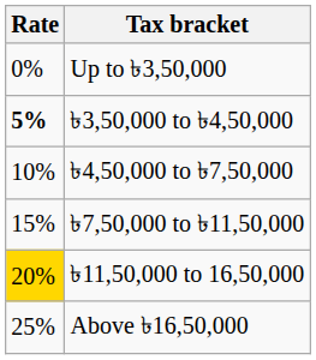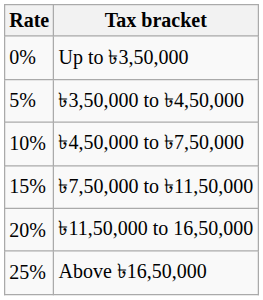৳3,50,000 to ৳4,50,000 | Rate: bold -> normal
৳11,50,000 to 16,50,000 | Rate: gold background -> no background
